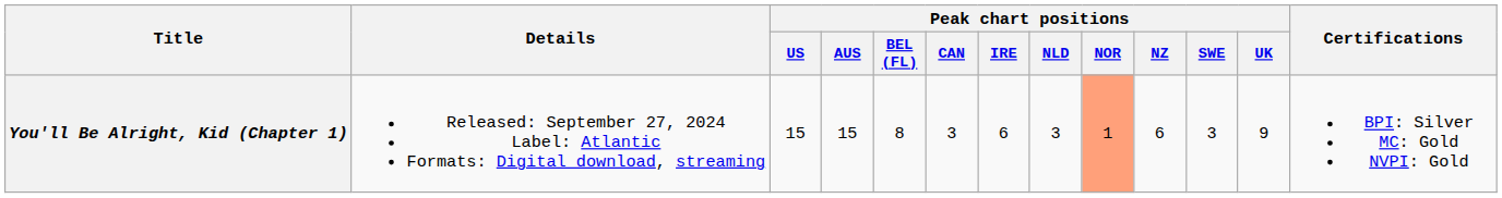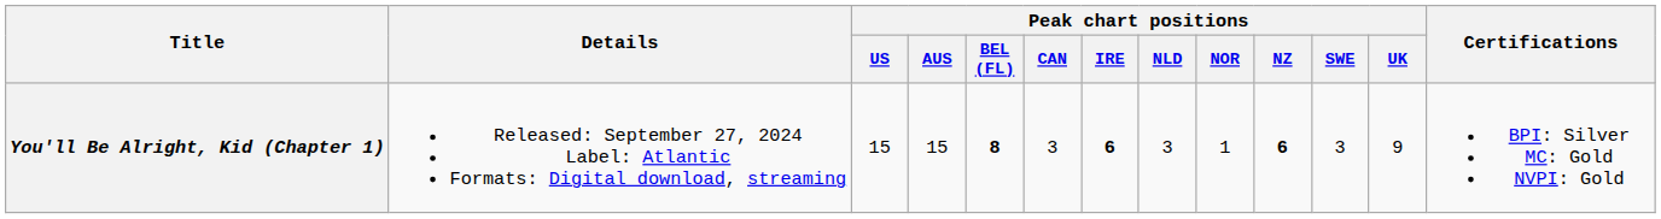You'll Be Alright, Kid (Chapter 1) | Peak chart positions / BEL (FL): normal -> bold
You'll Be Alright, Kid (Chapter 1) | Peak chart positions / IRE: normal -> bold
You'll Be Alright, Kid (Chapter 1) | Peak chart positions / NOR: lightsalmon background -> no background
You'll Be Alright, Kid (Chapter 1) | Peak chart positions / NZ: normal -> bold
